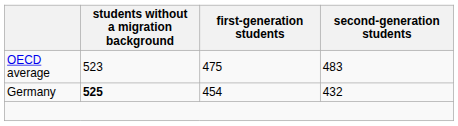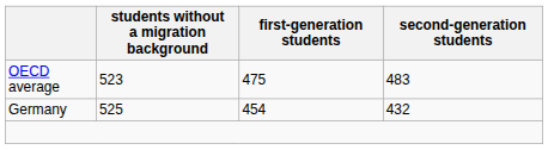Germany | students without a migration background: bold -> normal
